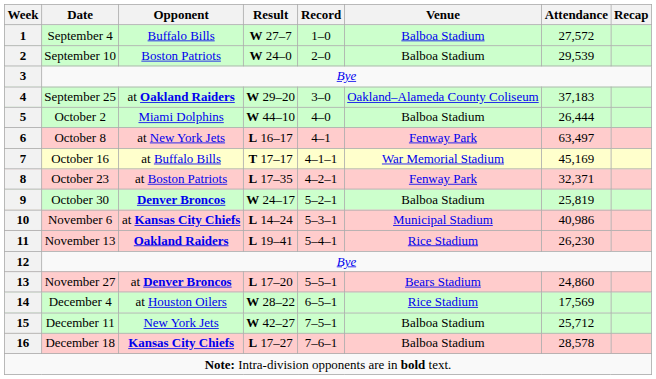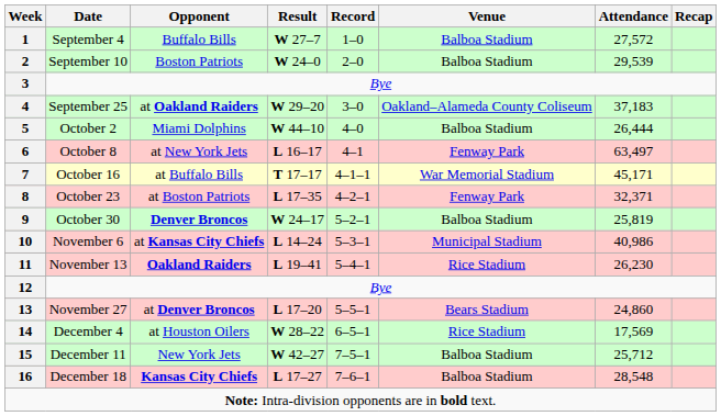7 | Attendance: 45,169 -> 45,171
16 | Attendance: 28,578 -> 28,548
